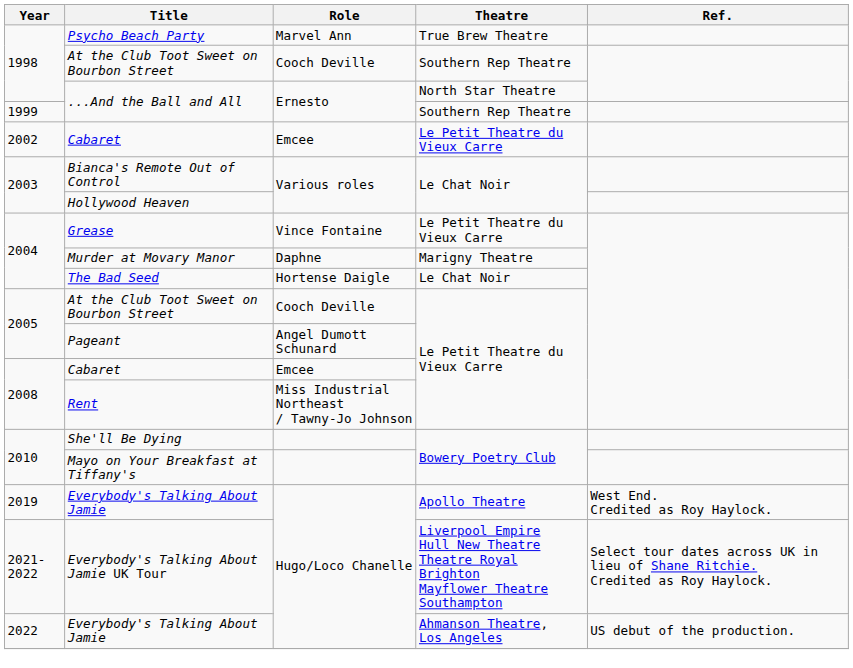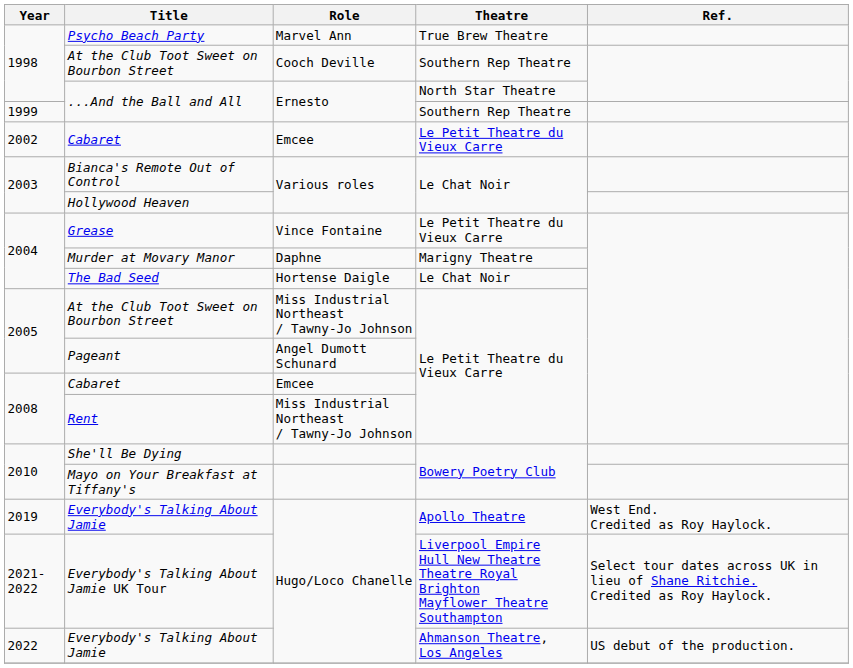2005 / At the Club Toot Sweet on Bourbon Street | Role: Cooch Deville -> Miss Industrial Northeast / Tawny-Jo Johnson
